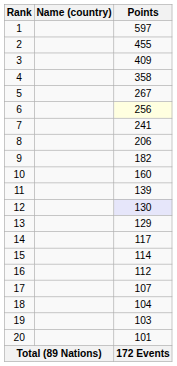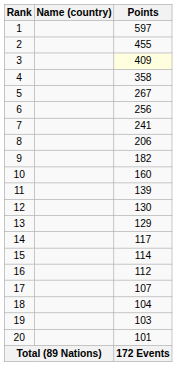3 | Points: no background -> lightyellow background
6 | Points: lightyellow background -> no background
12 | Points: lavender background -> no background
